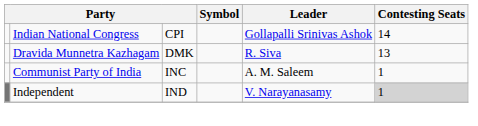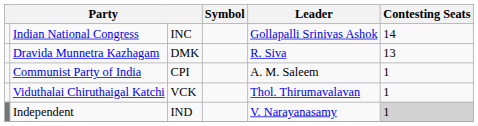Indian National Congress | column 3: CPI -> INC
Communist Party of India | column 3: INC -> CPI
+ row: Viduthalai Chiruthaigal Katchi | VCK | Thol. Thirumavalavan | 1
